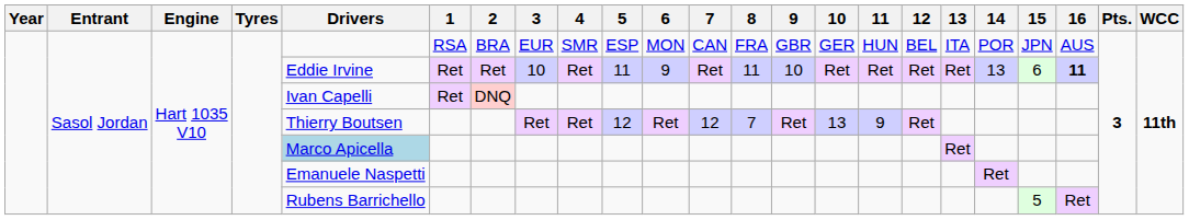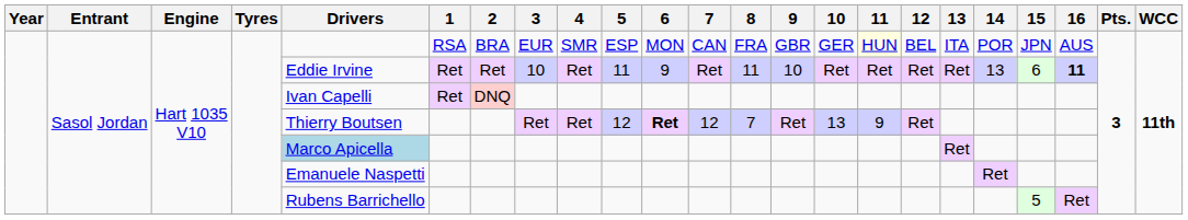row 2 | 11: no background -> lightyellow background
row 5 | 6: normal -> bold
